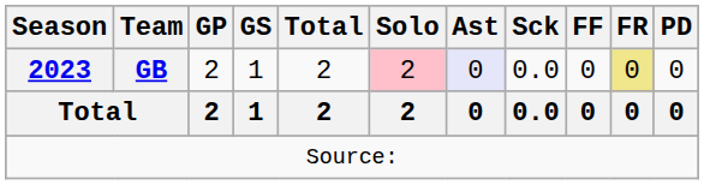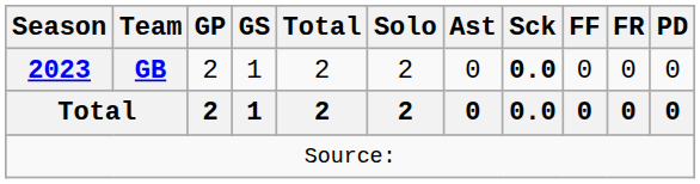2023 | Solo: pink background -> no background
2023 | Ast: lavender background -> no background
2023 | Sck: normal -> bold
2023 | FR: khaki background -> no background
